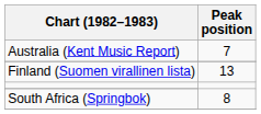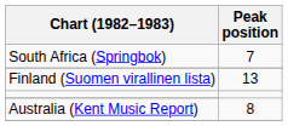row 2 | Chart (1982–1983): Australia (Kent Music Report) -> South Africa (Springbok)
row 5 | Chart (1982–1983): South Africa (Springbok) -> Australia (Kent Music Report)
